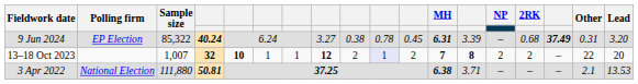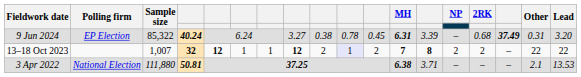13–18 Oct 2023 | column 5: 10 -> 12
13–18 Oct 2023 | Lead: 20 -> 22
